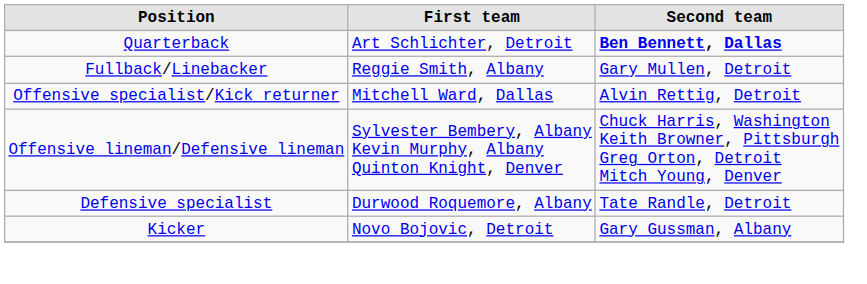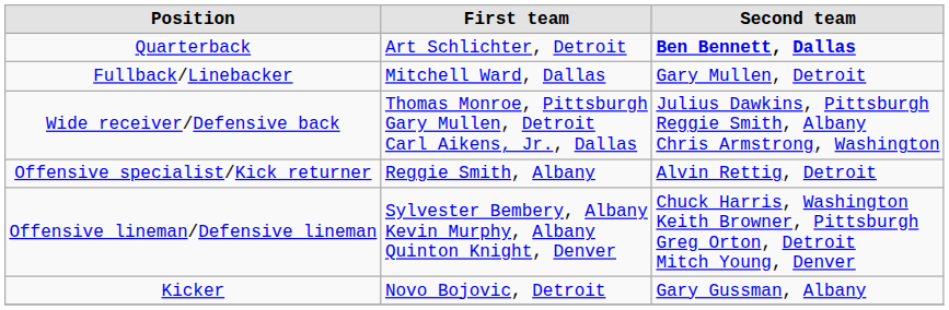Fullback/Linebacker | First team: Reggie Smith, Albany -> Mitchell Ward, Dallas
+ row: Wide receiver/Defensive back | Thomas Monroe, Pittsburgh Gary Mullen, Detroit Carl Aikens, Jr., Dallas | Julius Dawkins, Pittsburgh Reggie Smith, Albany Chris Armstrong, Washington
Offensive specialist/Kick returner | First team: Mitchell Ward, Dallas -> Reggie Smith, Albany
- row: Defensive specialist | Durwood Roquemore, Albany | Tate Randle, Detroit
